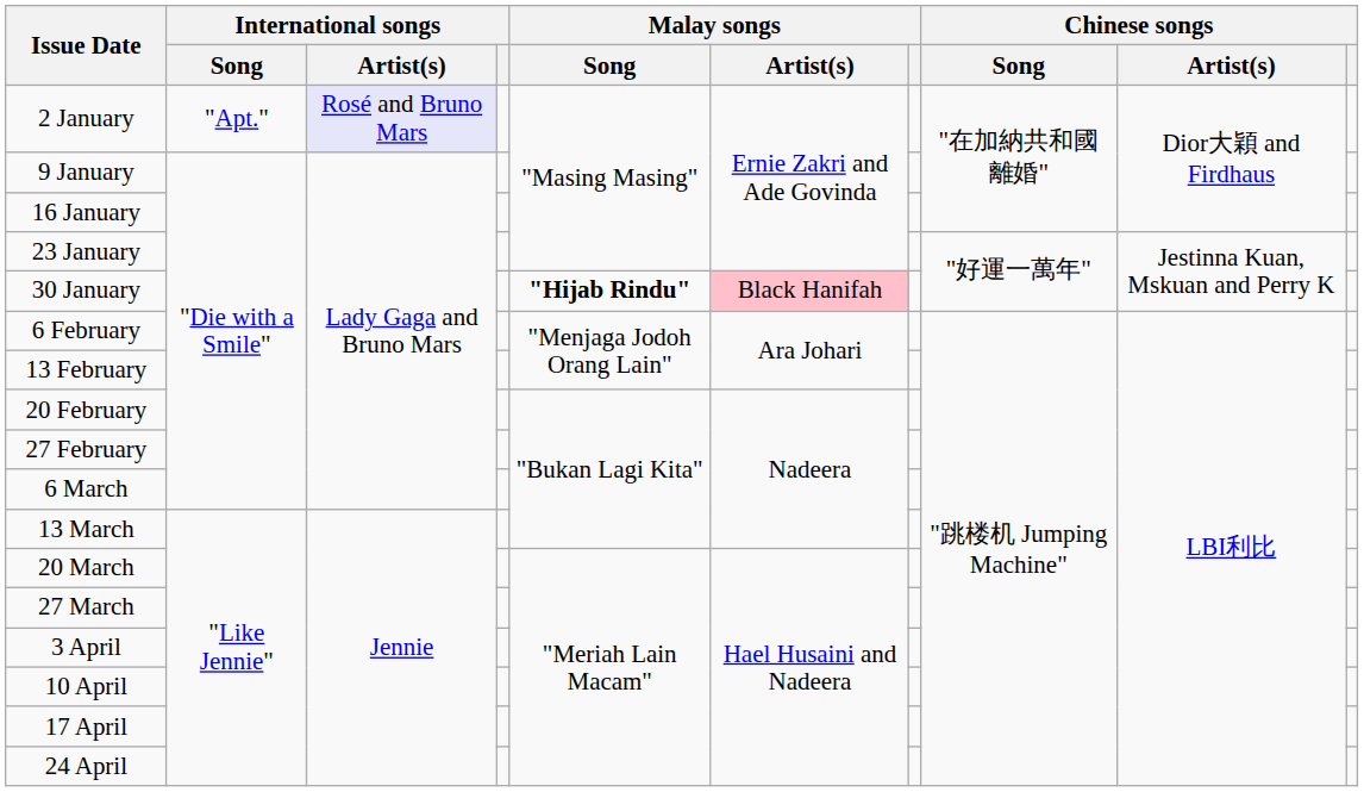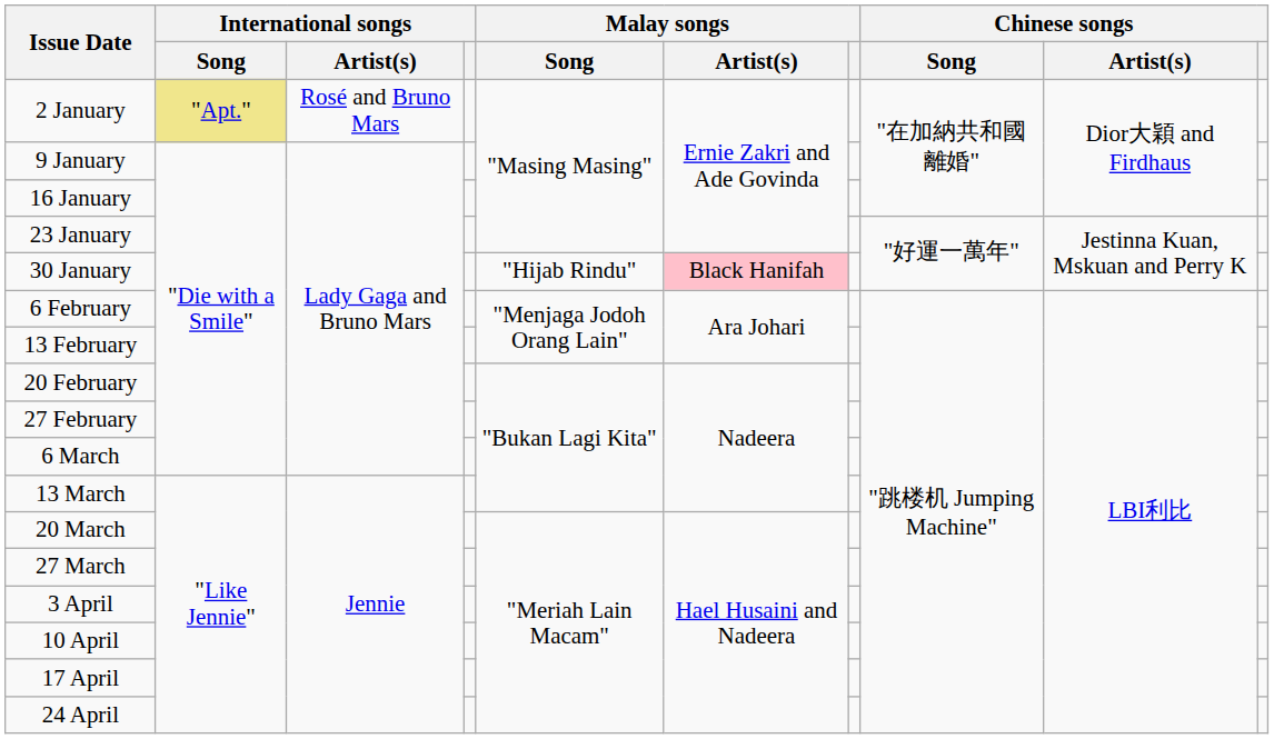2 January | International songs / Song: no background -> khaki background
2 January | International songs / Artist(s): lavender background -> no background
30 January | Malay songs / Song: bold -> normal
